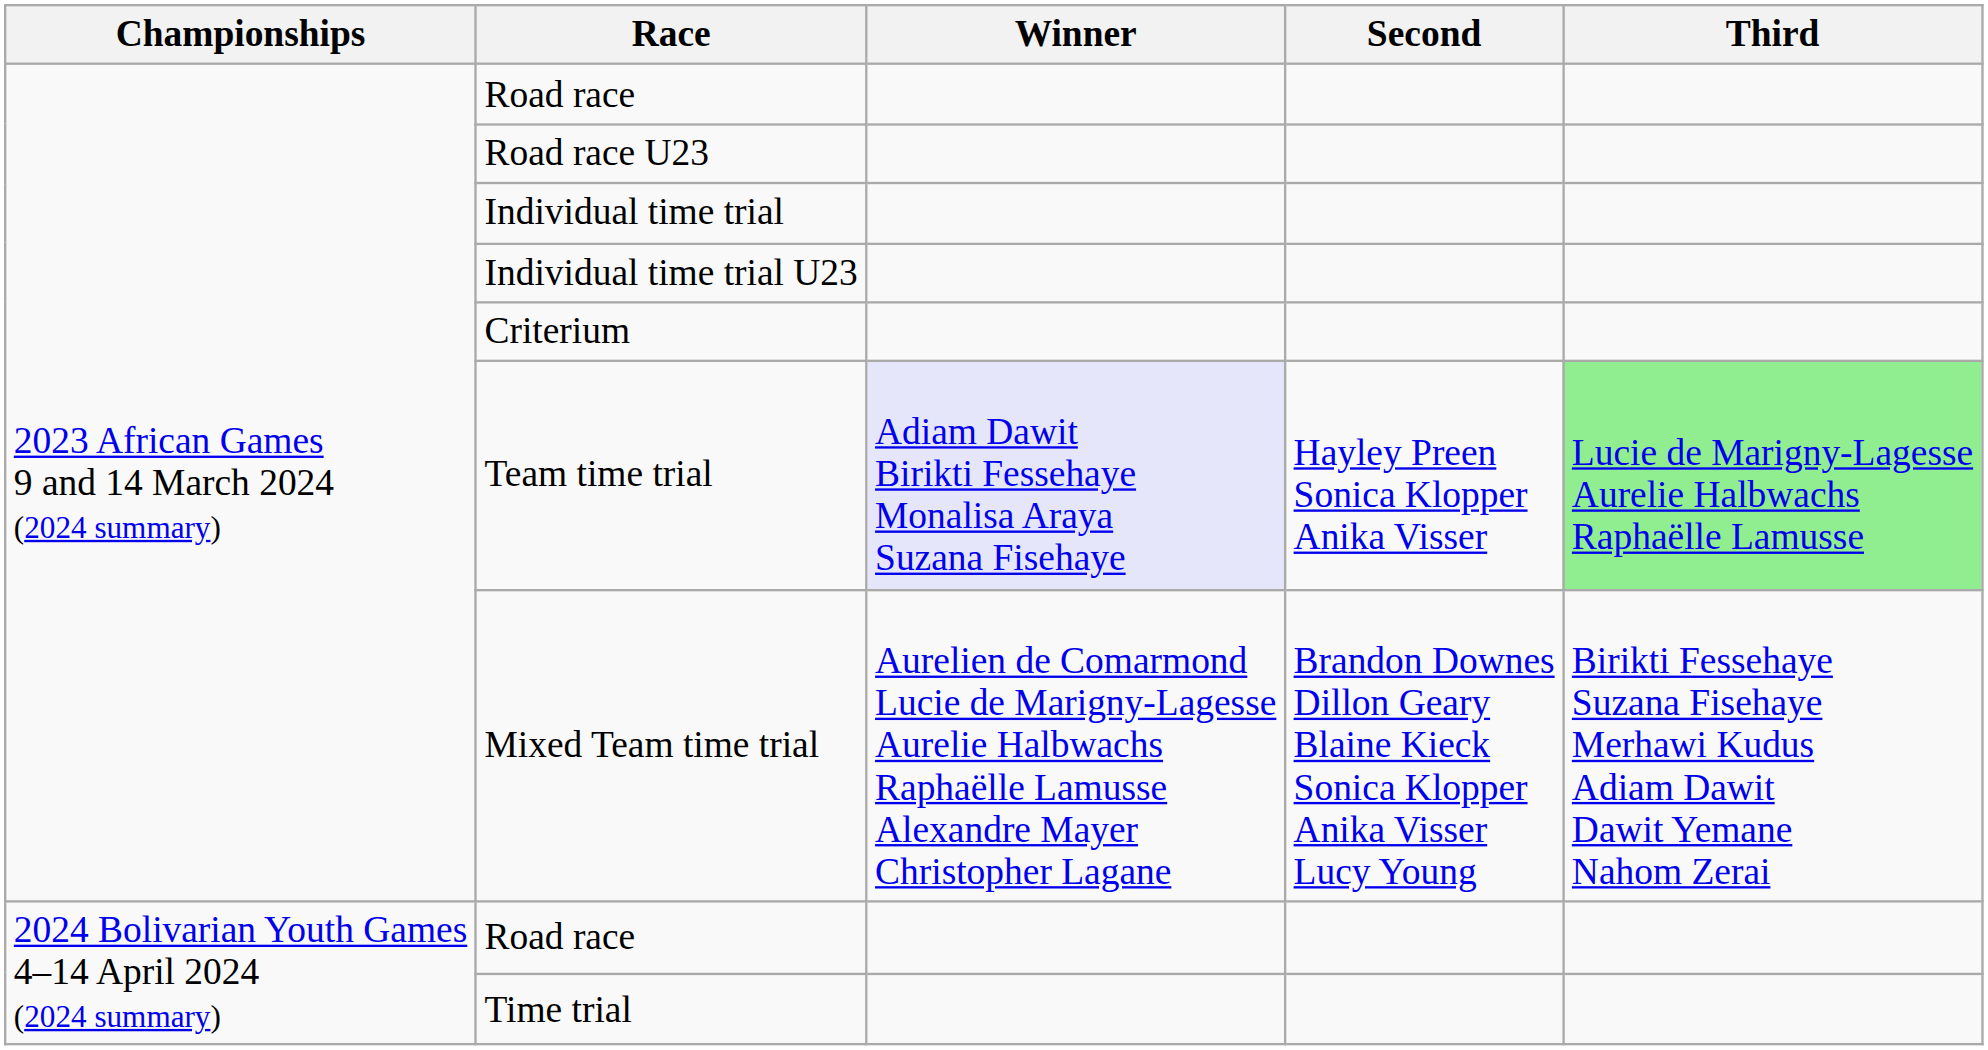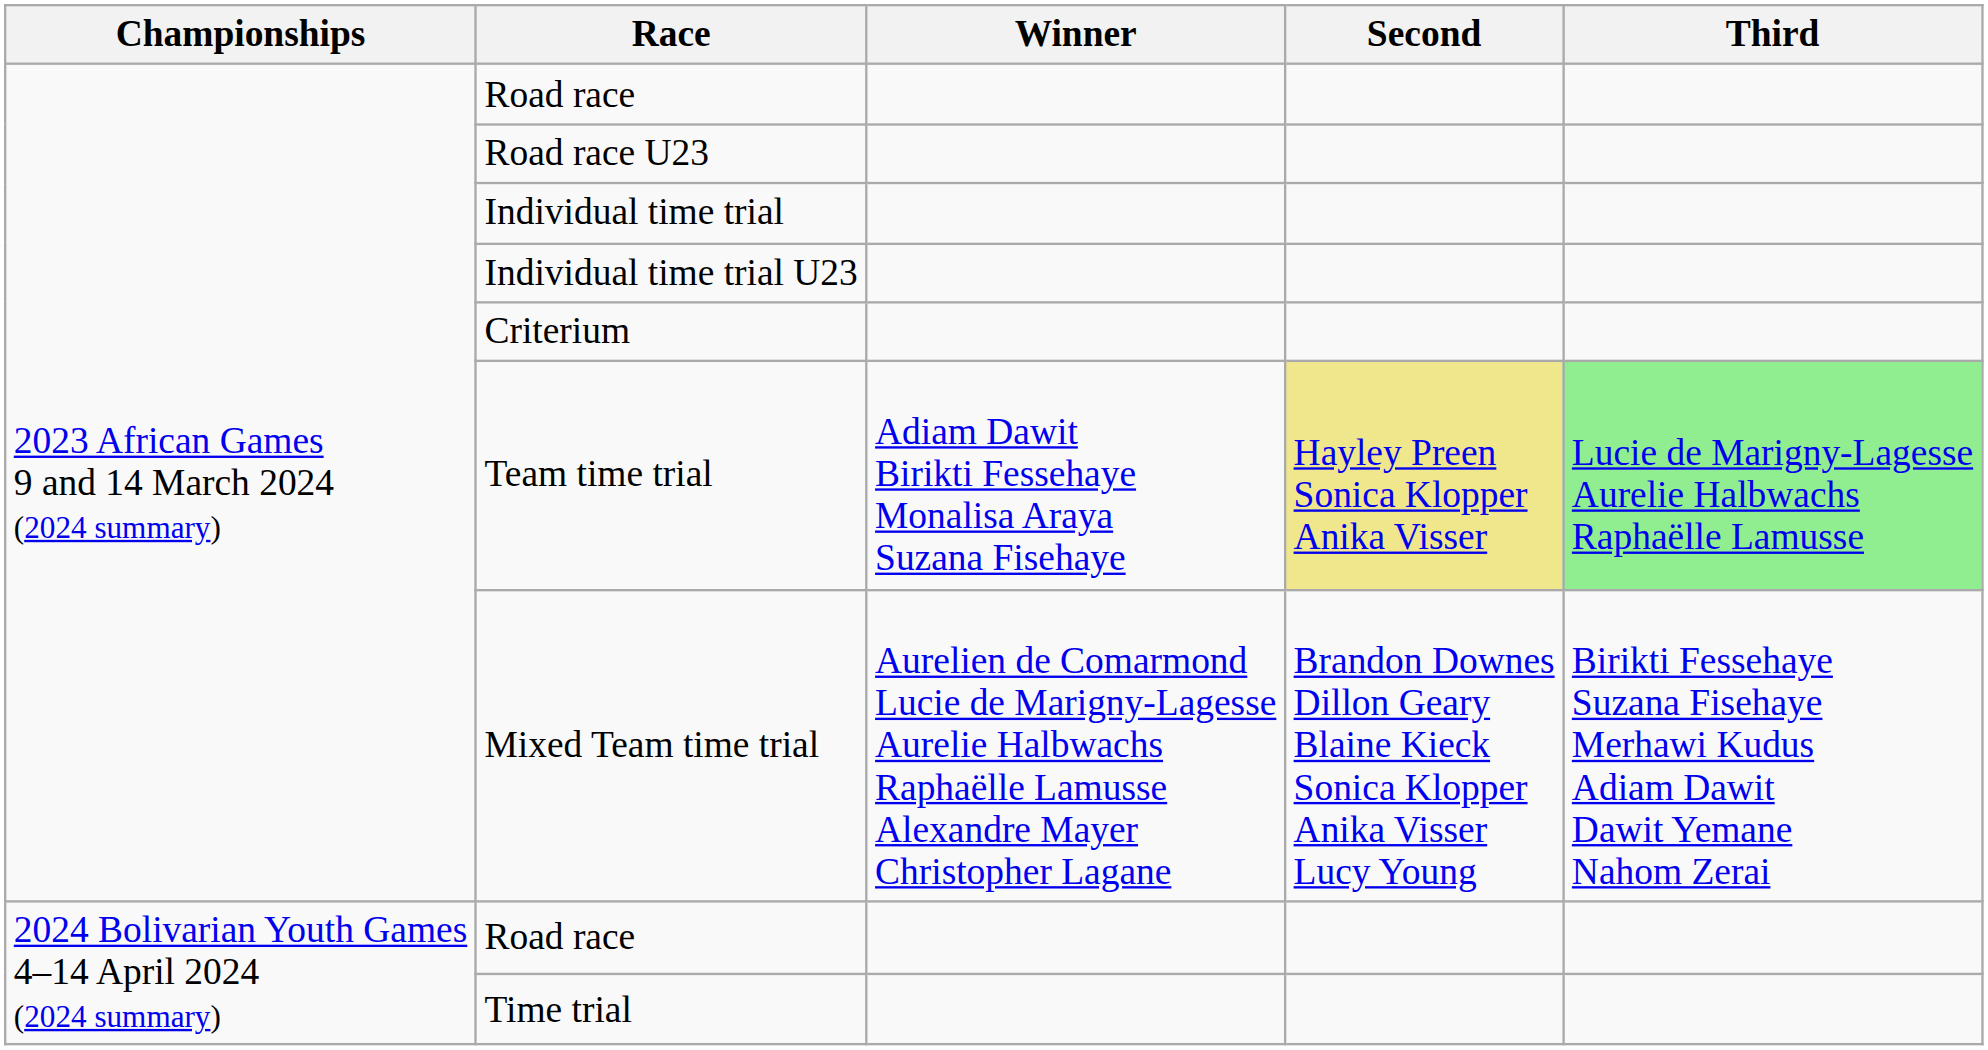Team time trial | Winner: lavender background -> no background
Team time trial | Second: no background -> khaki background
